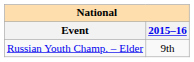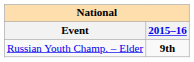Russian Youth Champ. – Elder | 2015–16: normal -> bold
